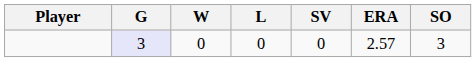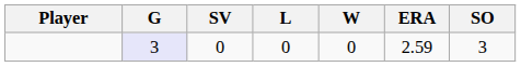columns swapped: W <-> SV
row 2 | ERA: 2.57 -> 2.59
